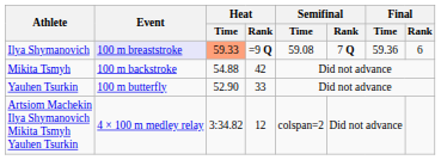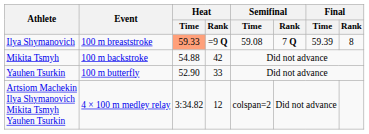Ilya Shymanovich | Event: lavender background -> no background
Ilya Shymanovich | Final / Time: 59.36 -> 59.39
Ilya Shymanovich | Final / Rank: 6 -> 8
